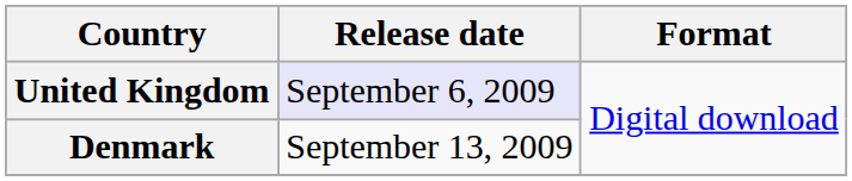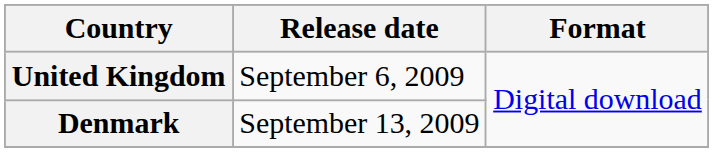United Kingdom | Release date: lavender background -> no background
